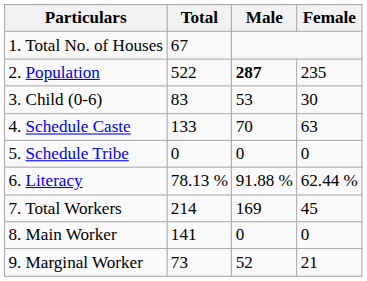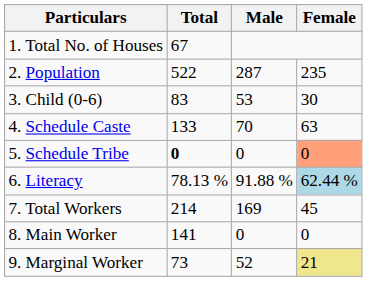2. Population | Male: bold -> normal
5. Schedule Tribe | Total: normal -> bold
5. Schedule Tribe | Female: no background -> lightsalmon background
6. Literacy | Female: no background -> lightblue background
9. Marginal Worker | Female: no background -> khaki background
